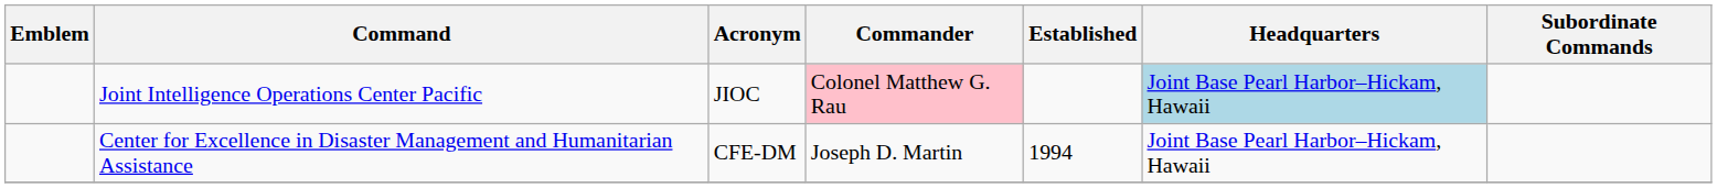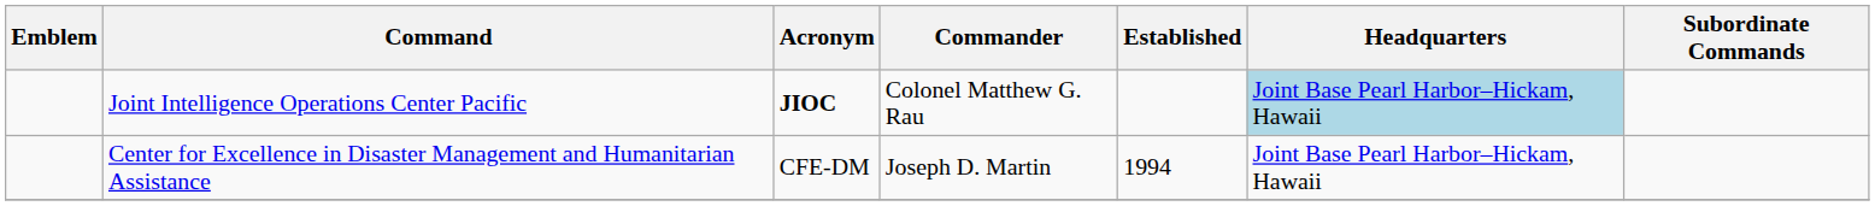Joint Intelligence Operations Center Pacific | Acronym: normal -> bold
Joint Intelligence Operations Center Pacific | Commander: pink background -> no background
